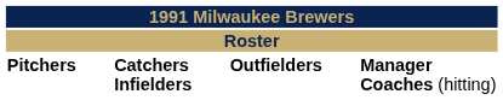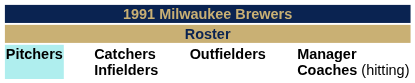Pitchers | column 1: no background -> paleturquoise background
